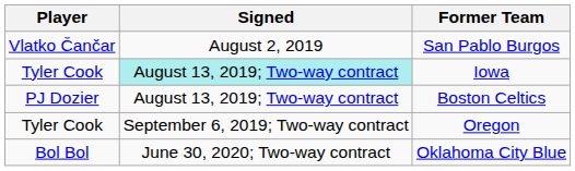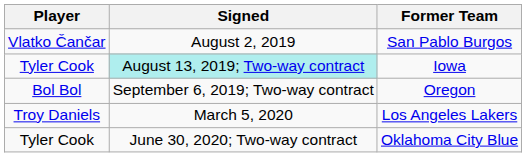- row: PJ Dozier | August 13, 2019; Two-way contract | Boston Celtics
Oregon | Player: Tyler Cook -> Bol Bol
+ row: Troy Daniels | March 5, 2020 | Los Angeles Lakers
Oklahoma City Blue | Player: Bol Bol -> Tyler Cook
